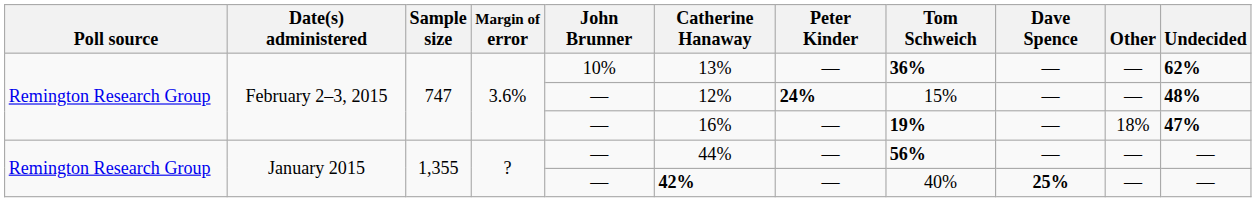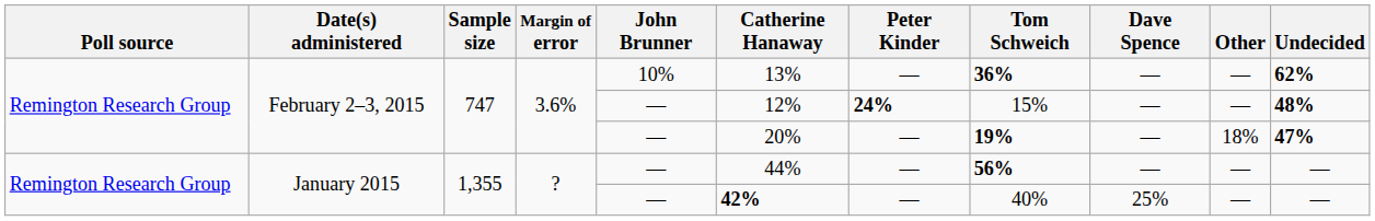row 4 | Catherine Hanaway: 16% -> 20%
row 6 | Dave Spence: bold -> normal
